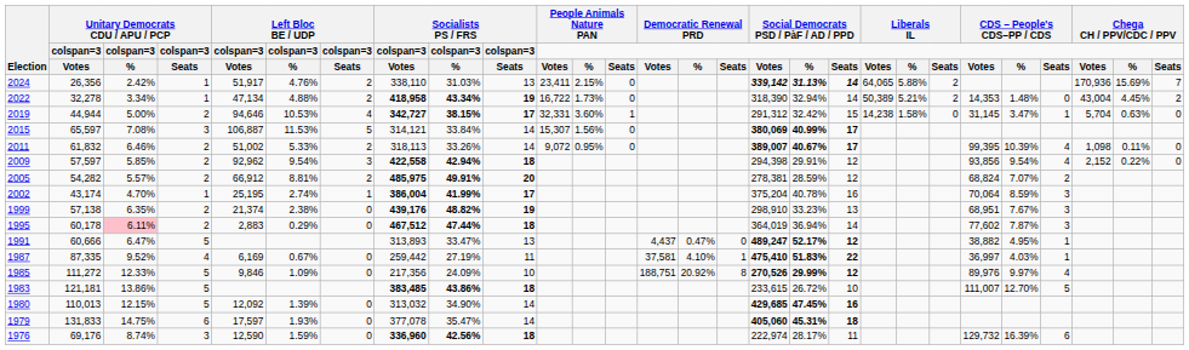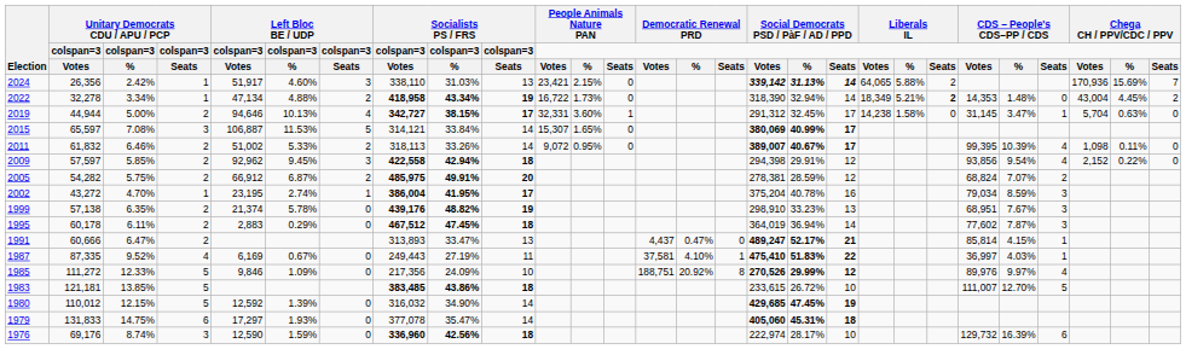2024 | Left Bloc BE / UDP / colspan=3 / %: 4.76% -> 4.60%
2024 | Left Bloc BE / UDP / colspan=3 / Seats: 2 -> 3
2024 | People Animals Nature PAN / Votes: 23,411 -> 23,421
2022 | Liberals IL / Votes: 50,389 -> 18,349
2022 | Liberals IL / Seats: normal -> bold
2019 | Left Bloc BE / UDP / colspan=3 / %: 10.53% -> 10.13%
2019 | Social Democrats PSD / PàF / AD / PPD / %: 32.42% -> 32.45%
2019 | Social Democrats PSD / PàF / AD / PPD / Seats: 15 -> 17
2015 | People Animals Nature PAN / %: 1.56% -> 1.65%
2009 | Left Bloc BE / UDP / colspan=3 / %: 9.54% -> 9.45%
2005 | Unitary Democrats CDU / APU / PCP / colspan=3 / %: 5.57% -> 5.75%
2005 | Left Bloc BE / UDP / colspan=3 / %: 8.81% -> 6.87%
2002 | Unitary Democrats CDU / APU / PCP / colspan=3 / Votes: 43,174 -> 43,272
2002 | Left Bloc BE / UDP / colspan=3 / Votes: 25,195 -> 23,195
2002 | Socialists PS / FRS / colspan=3 / %: 41.99% -> 41.95%
2002 | CDS – People's CDS–PP / CDS / Votes: 70,064 -> 79,034
1999 | Left Bloc BE / UDP / colspan=3 / %: 2.38% -> 5.78%
1995 | Unitary Democrats CDU / APU / PCP / colspan=3 / %: pink background -> no background
1995 | Socialists PS / FRS / colspan=3 / %: 47.44% -> 47.45%
1991 | Unitary Democrats CDU / APU / PCP / colspan=3 / Seats: 5 -> 2
1991 | Social Democrats PSD / PàF / AD / PPD / Seats: 12 -> 21
1991 | CDS – People's CDS–PP / CDS / Votes: 38,882 -> 85,814
1991 | CDS – People's CDS–PP / CDS / %: 4.95% -> 4.15%
1987 | Socialists PS / FRS / colspan=3 / Votes: 259,442 -> 249,443
1983 | Unitary Democrats CDU / APU / PCP / colspan=3 / %: 13.86% -> 13.85%
1980 | Unitary Democrats CDU / APU / PCP / colspan=3 / Votes: 110,013 -> 110,012
1980 | Left Bloc BE / UDP / colspan=3 / Votes: 12,092 -> 12,592
1980 | Socialists PS / FRS / colspan=3 / Votes: 313,032 -> 316,032
1980 | Social Democrats PSD / PàF / AD / PPD / Seats: 16 -> 19
1979 | Left Bloc BE / UDP / colspan=3 / Votes: 17,597 -> 17,297
1976 | Social Democrats PSD / PàF / AD / PPD / Seats: 11 -> 10
